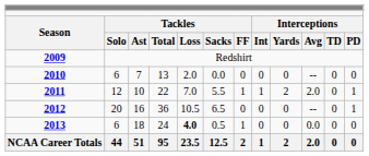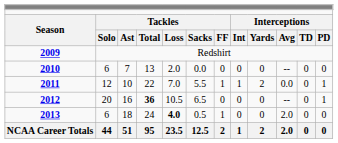2011 | column 10: 2.0 -> 0.0
2012 | column 4: normal -> bold
2013 | column 10: 0.0 -> 2.0
